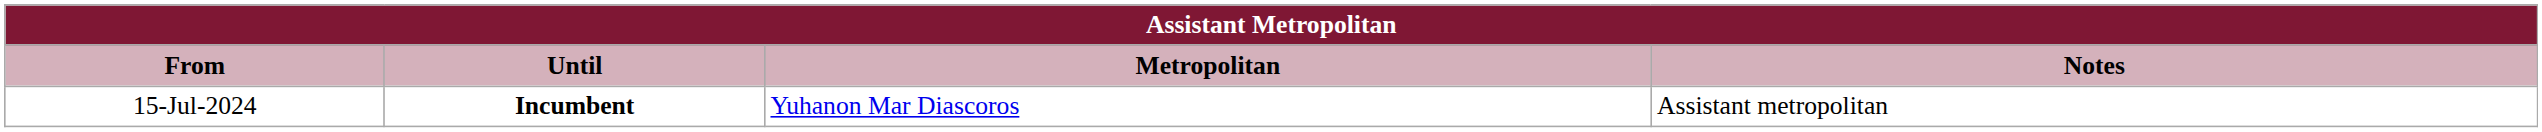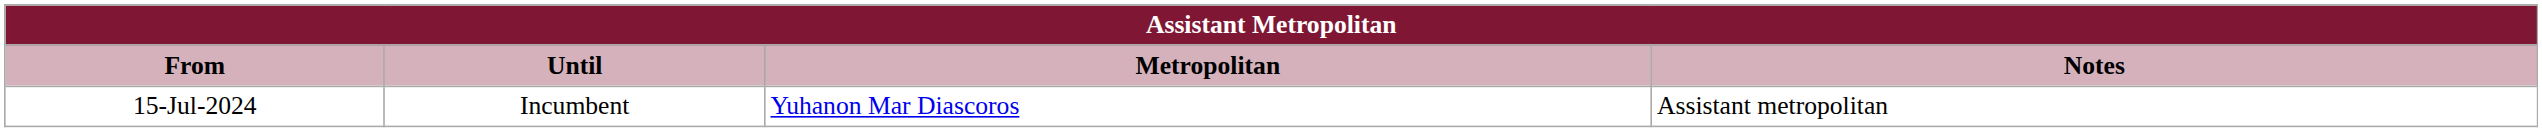15-Jul-2024 | Until: bold -> normal
